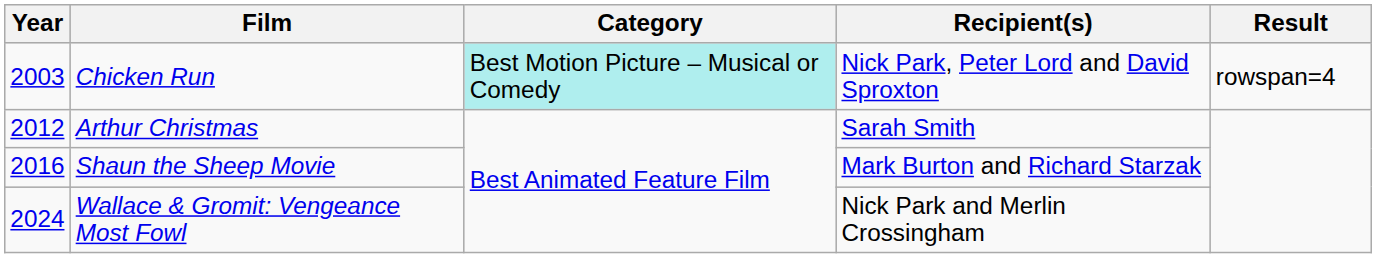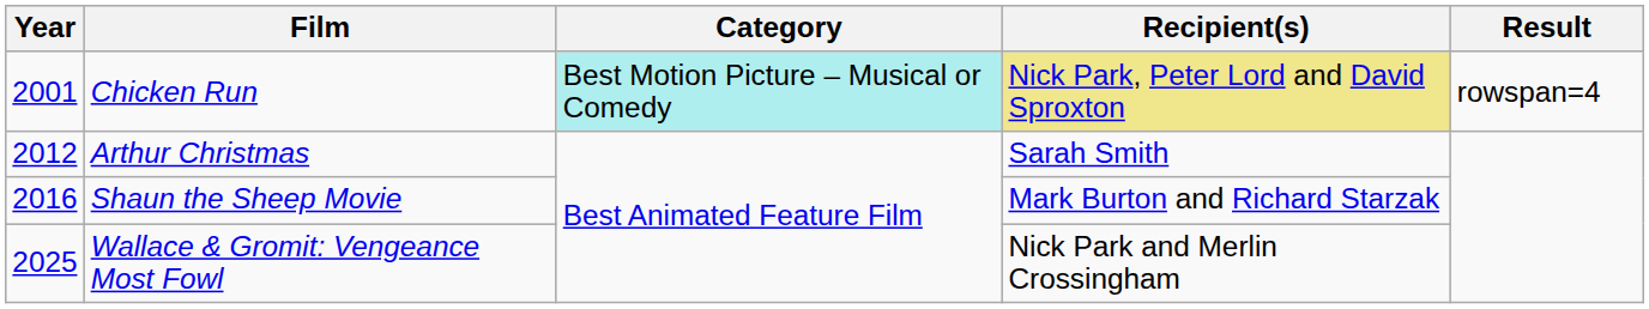Chicken Run | Year: 2003 -> 2001
Chicken Run | Recipient(s): no background -> khaki background
Wallace & Gromit: Vengeance Most Fowl | Year: 2024 -> 2025
